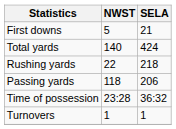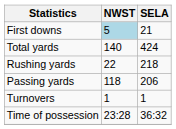First downs | NWST: no background -> lightblue background
rows swapped: Turnovers <-> Time of possession
